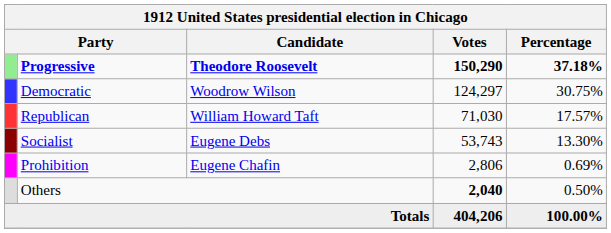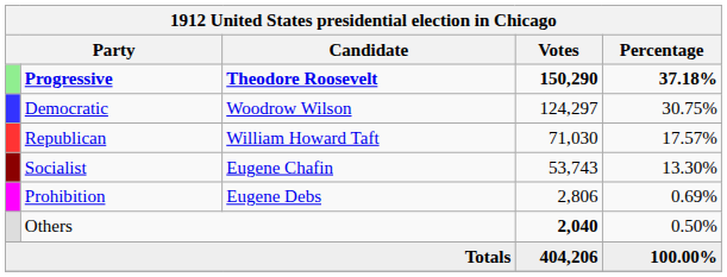Socialist | Candidate: Eugene Debs -> Eugene Chafin
Prohibition | Candidate: Eugene Chafin -> Eugene Debs
